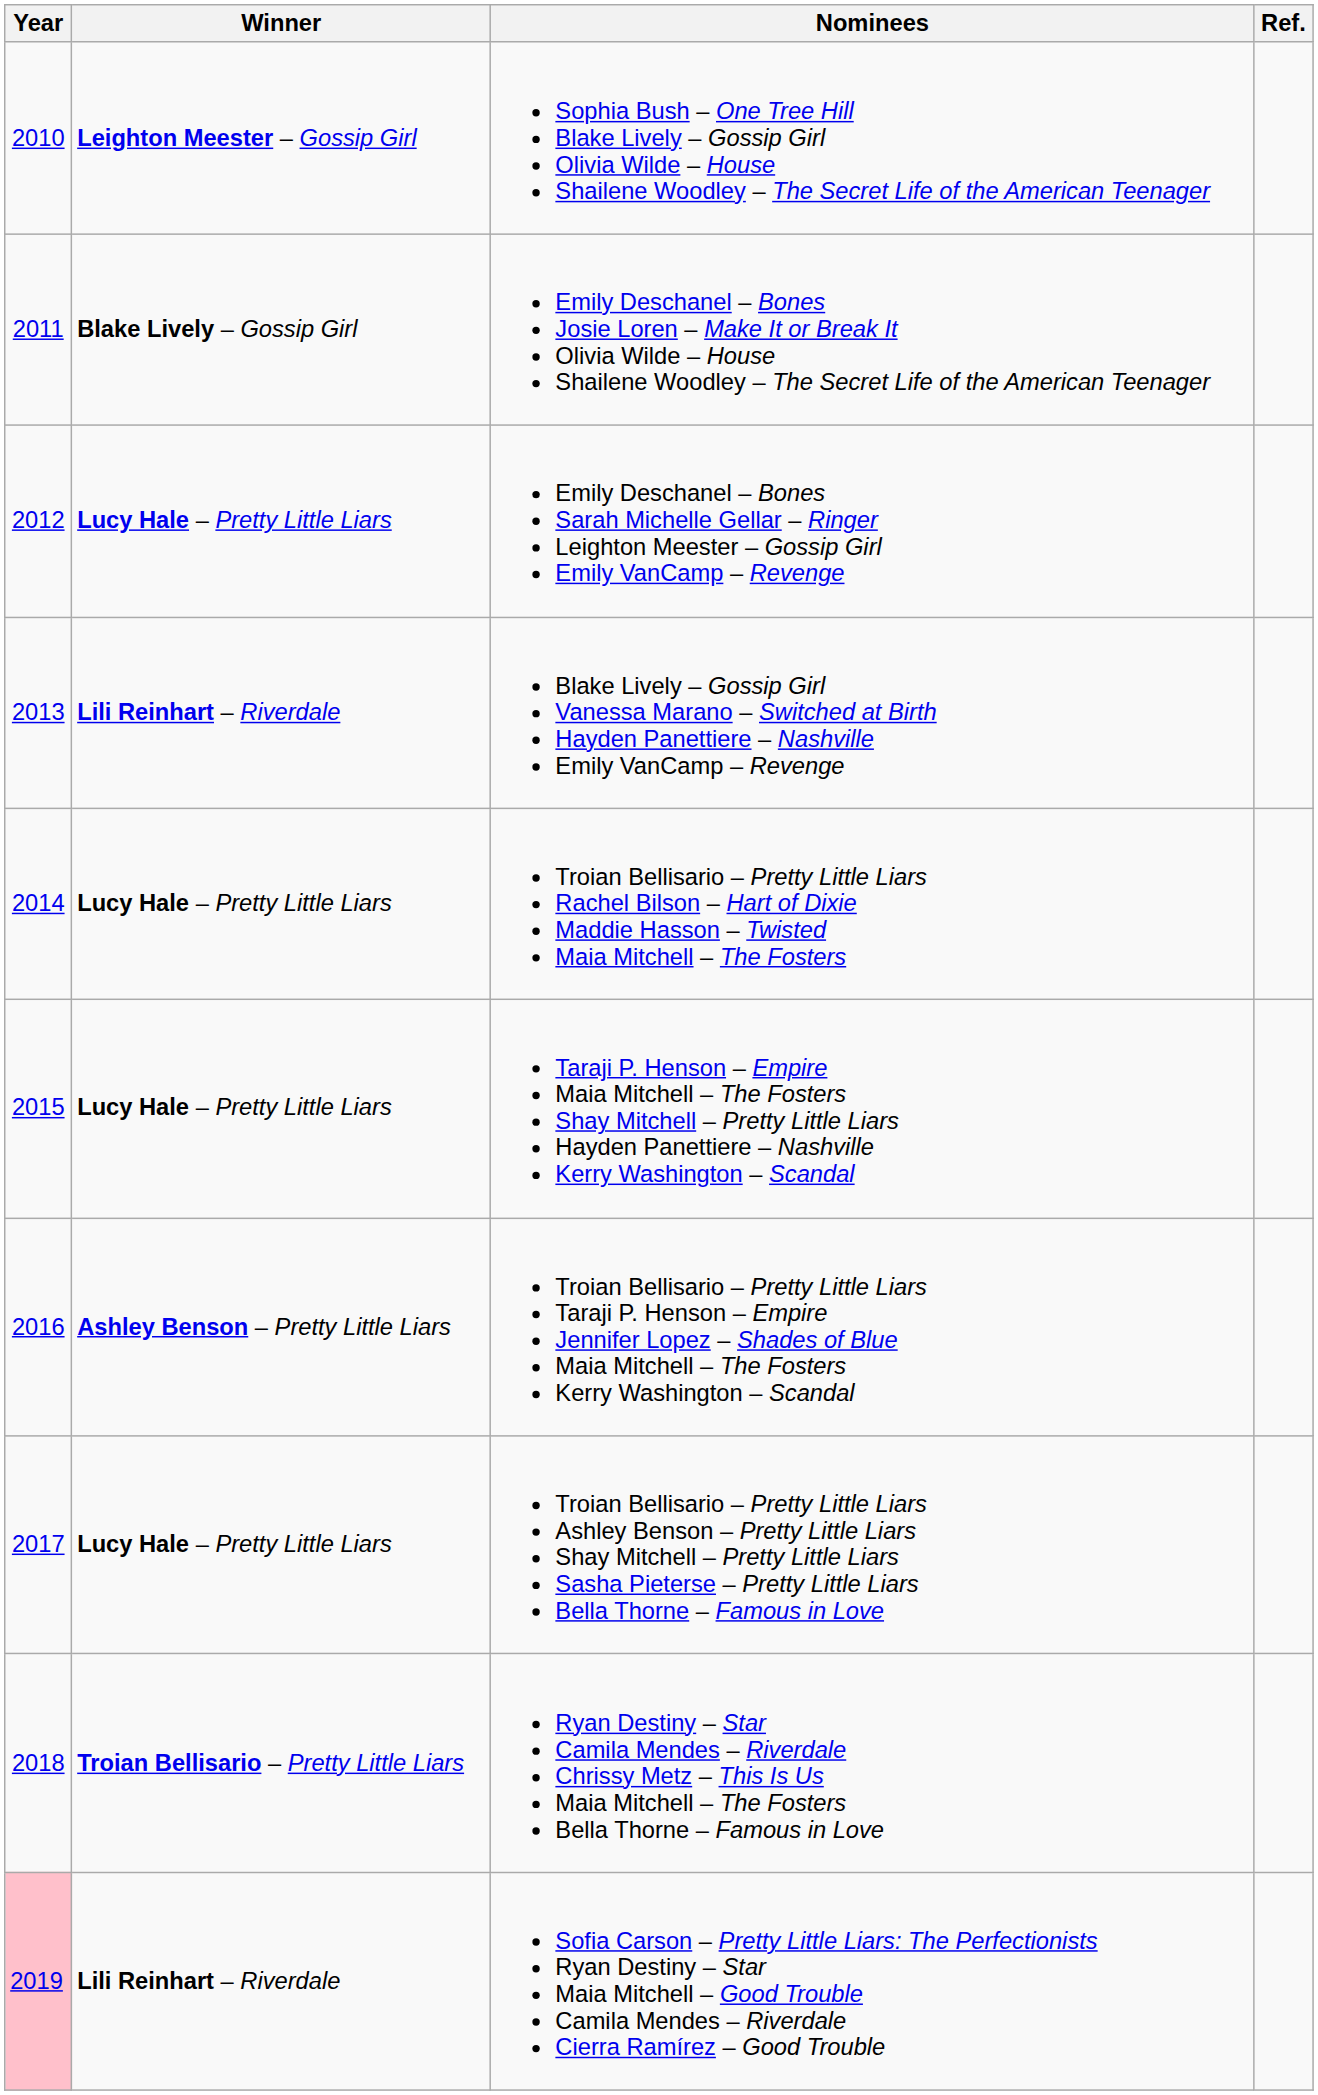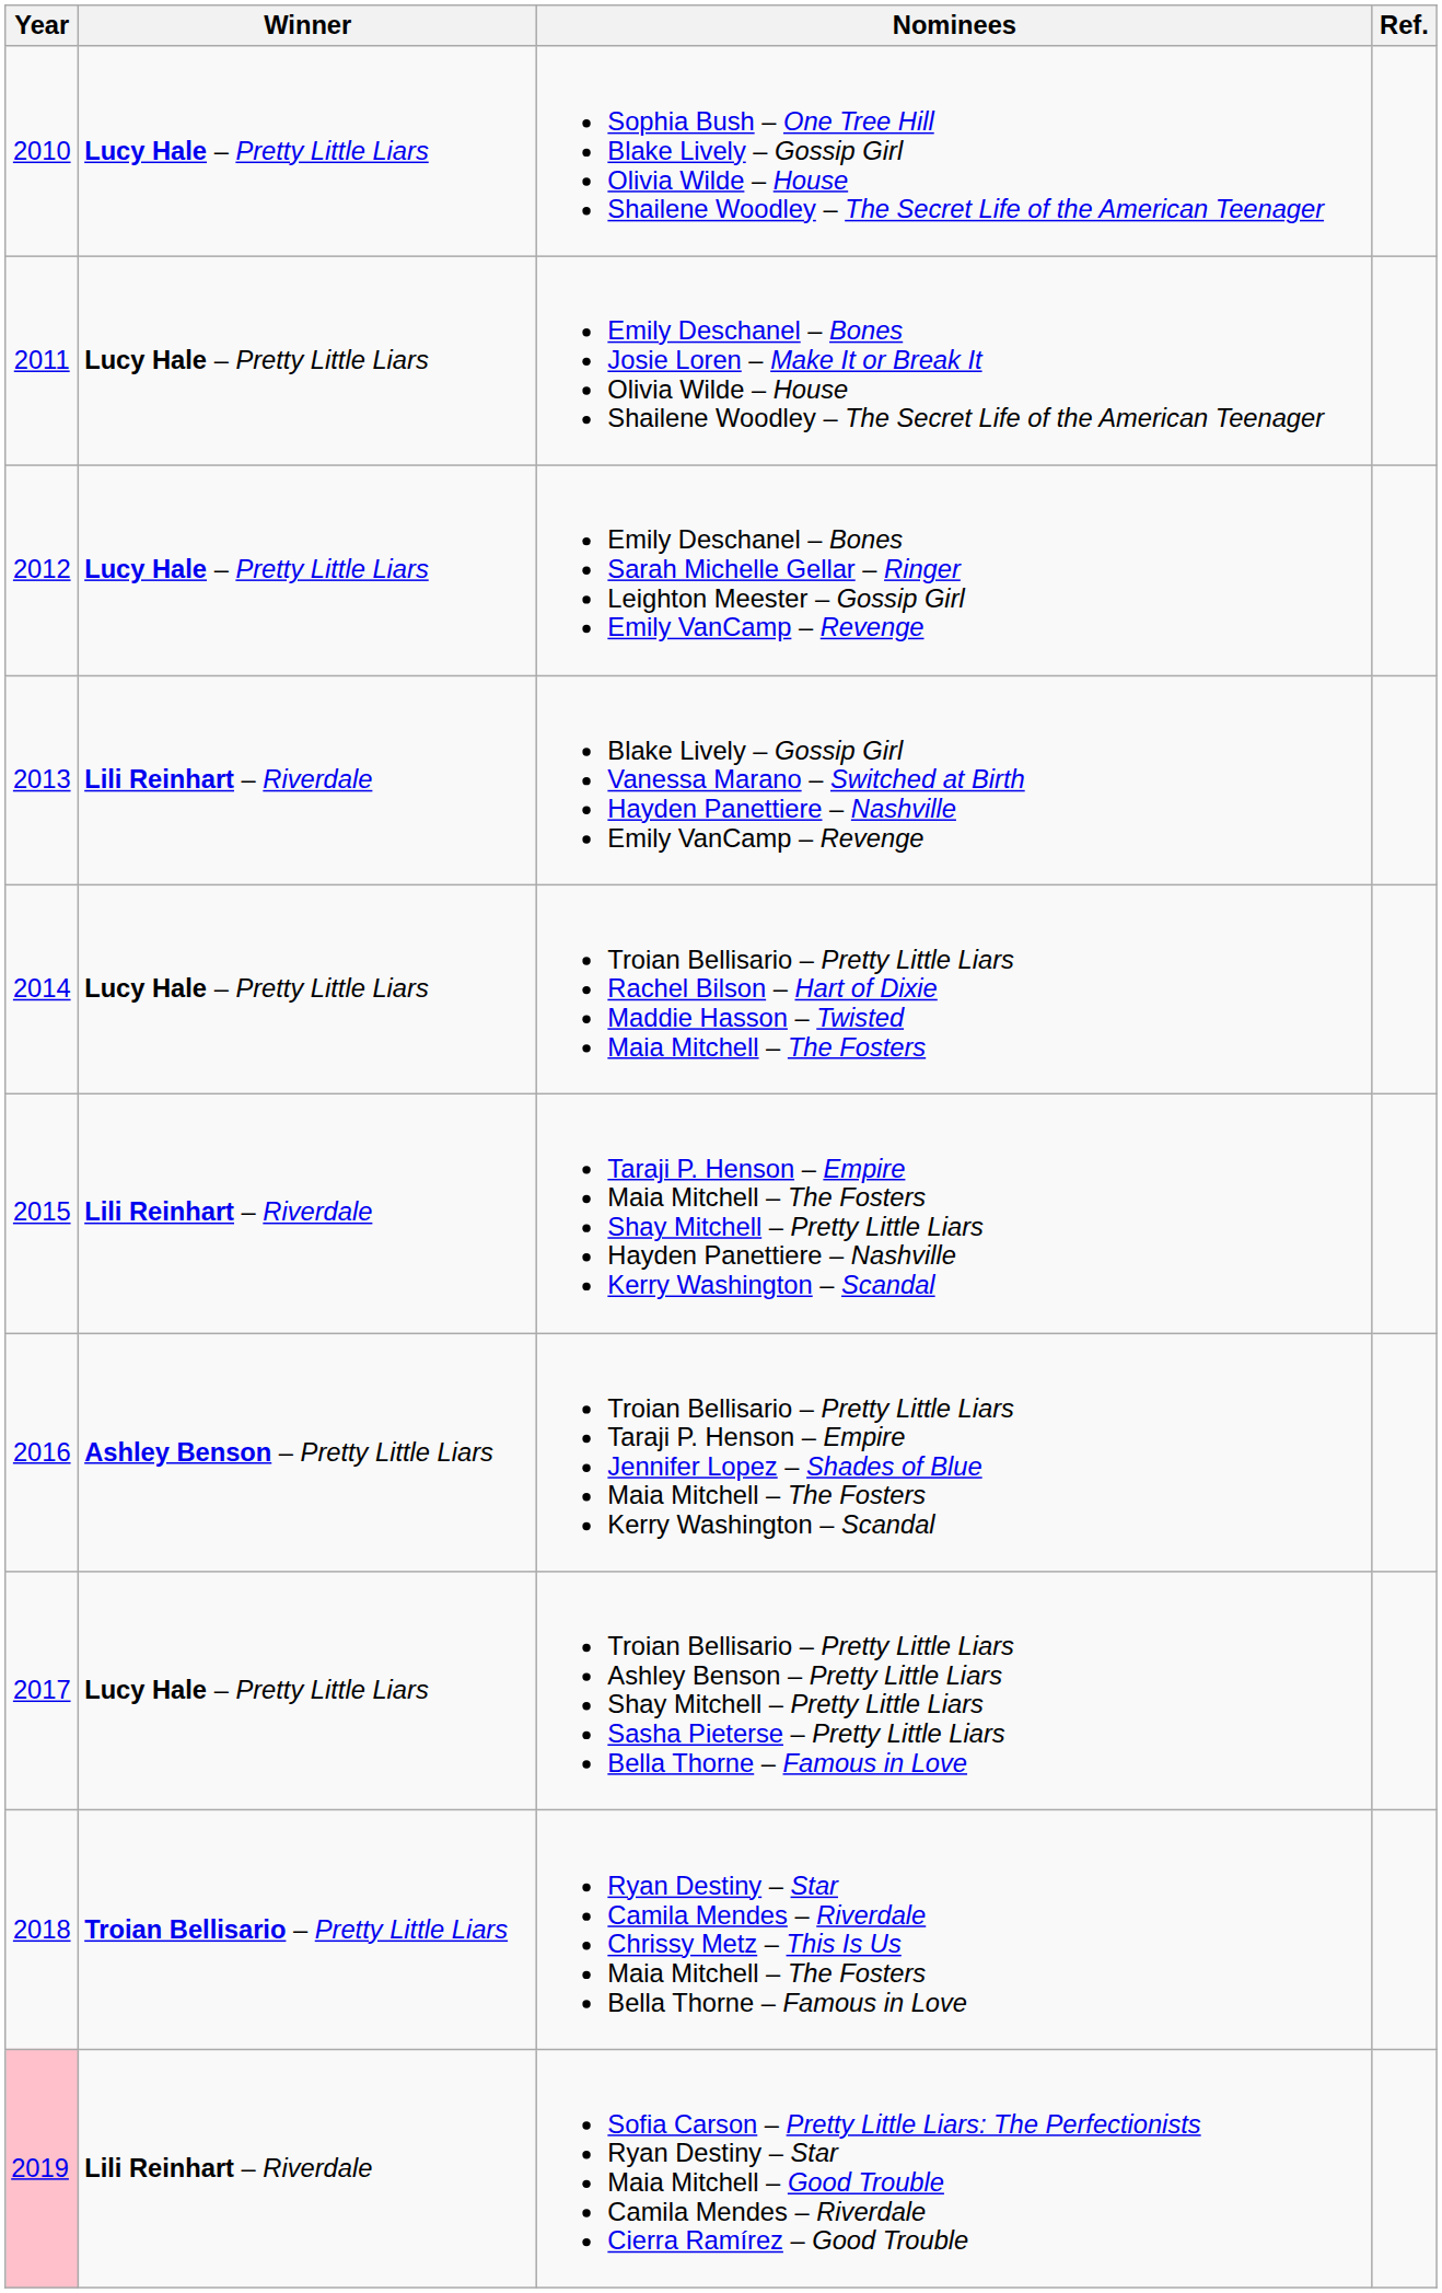row 2 | Winner: Leighton Meester – Gossip Girl -> Lucy Hale – Pretty Little Liars
row 3 | Winner: Blake Lively – Gossip Girl -> Lucy Hale – Pretty Little Liars
row 7 | Winner: Lucy Hale – Pretty Little Liars -> Lili Reinhart – Riverdale
